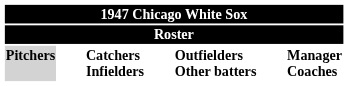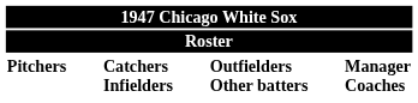Pitchers | column 1: lightgrey background -> no background
